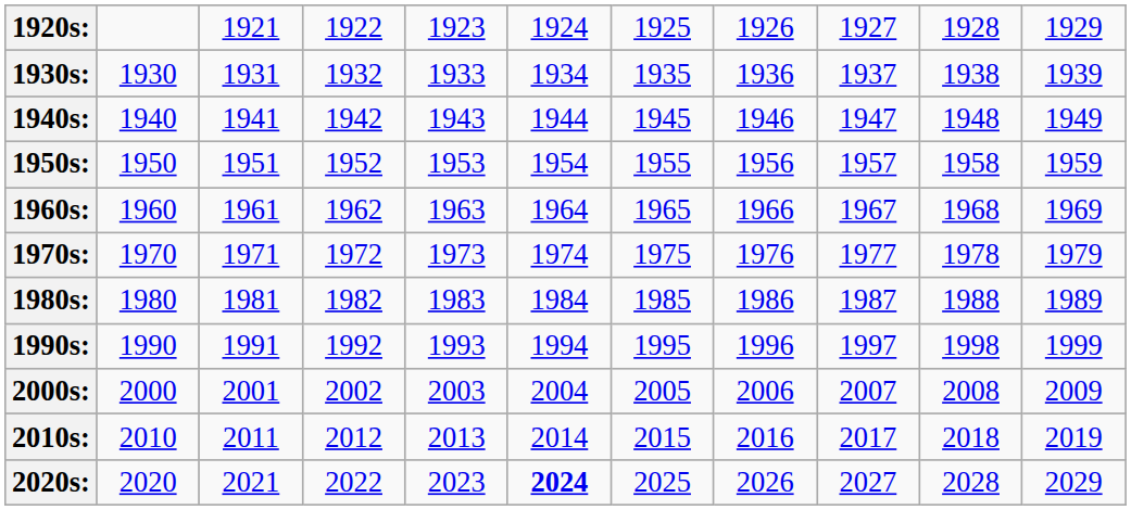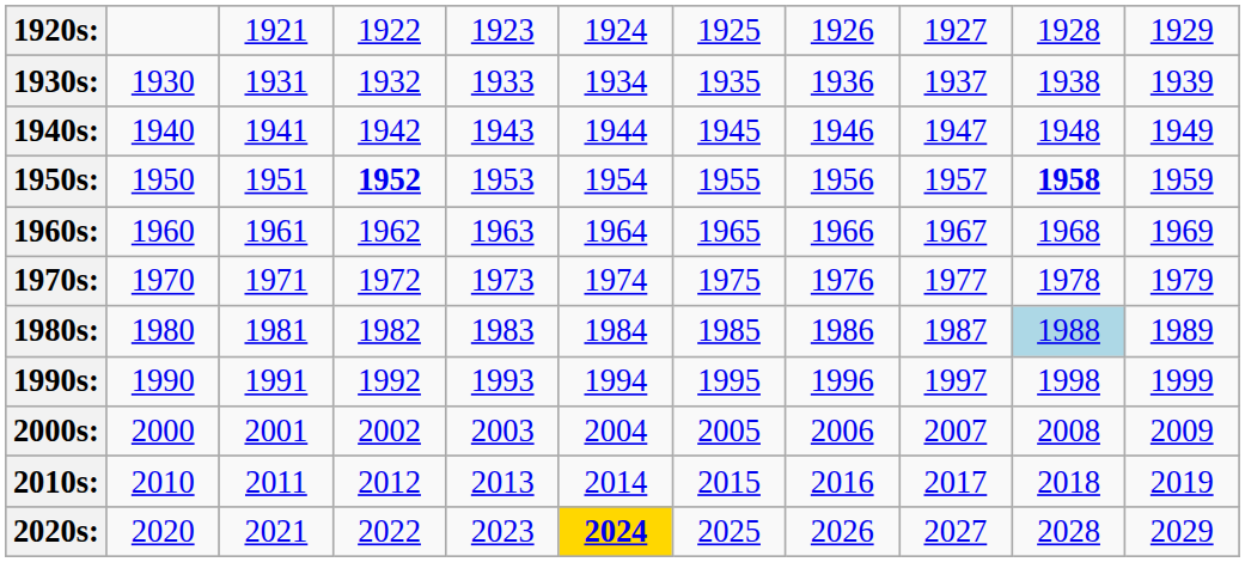1950s: | column 4: normal -> bold
1950s: | column 10: normal -> bold
1980s: | column 10: no background -> lightblue background
2020s: | column 6: no background -> gold background
